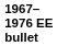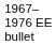row 1 | column 1: bold -> normal
